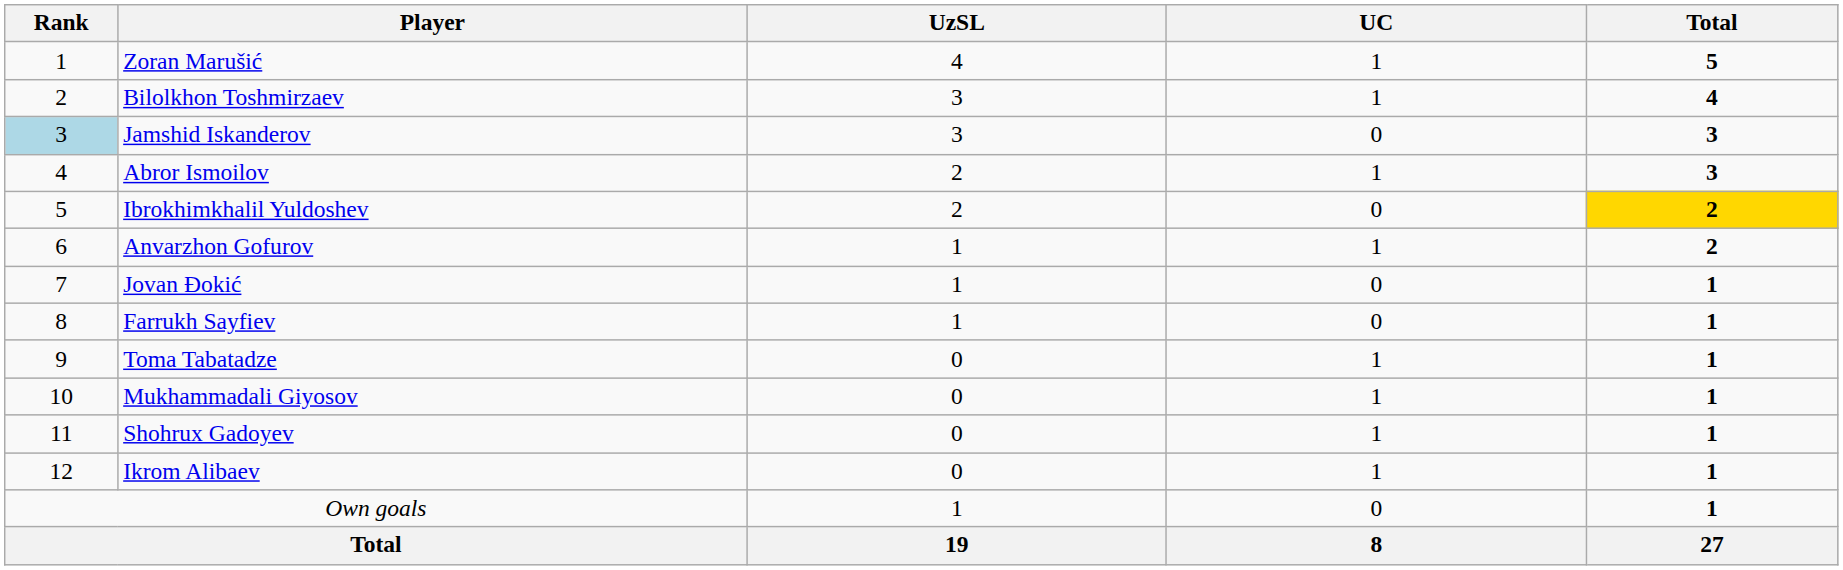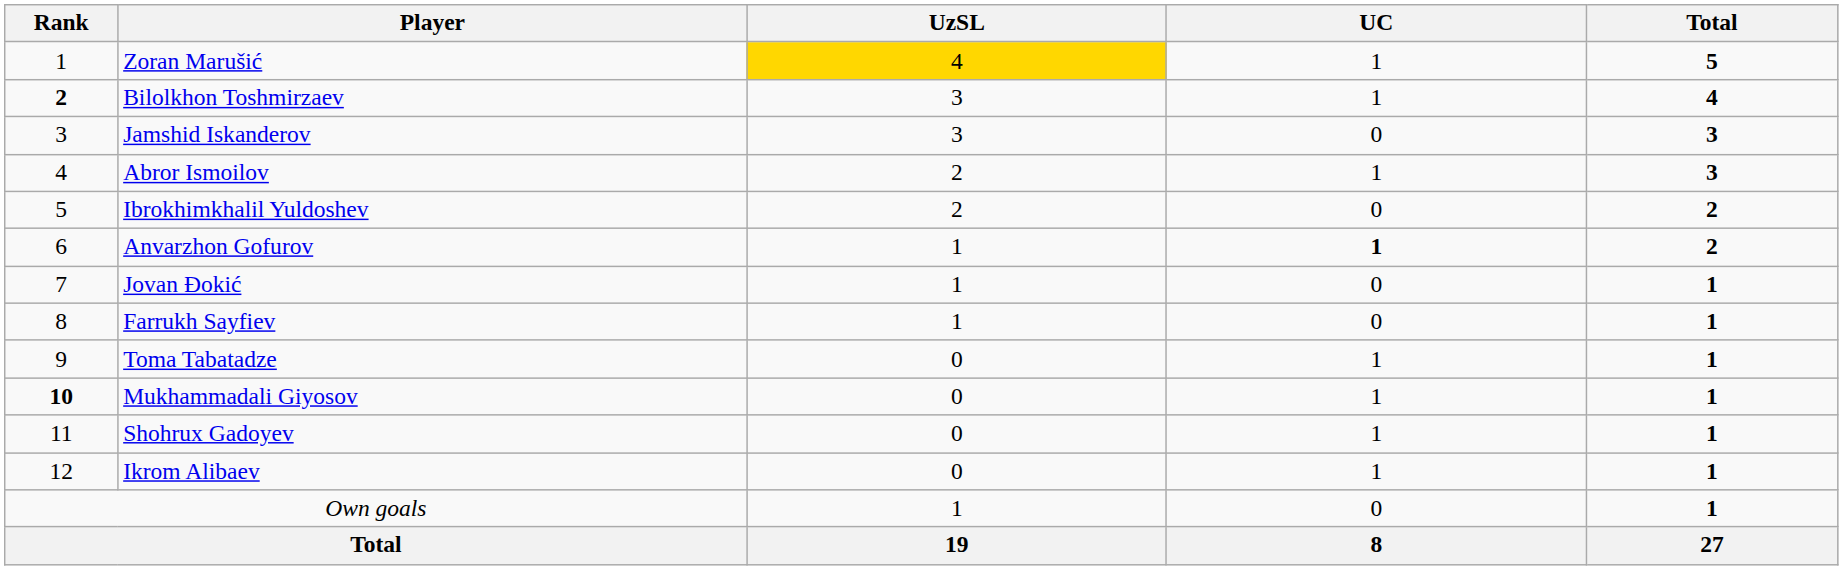Zoran Marušić | UzSL: no background -> gold background
Bilolkhon Toshmirzaev | Rank: normal -> bold
Jamshid Iskanderov | Rank: lightblue background -> no background
Ibrokhimkhalil Yuldoshev | Total: gold background -> no background
Anvarzhon Gofurov | UC: normal -> bold
Mukhammadali Giyosov | Rank: normal -> bold
